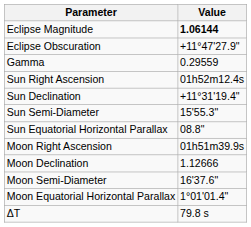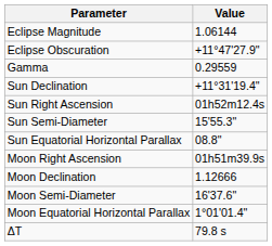Eclipse Magnitude | Value: bold -> normal
rows swapped: Sun Right Ascension <-> Sun Declination
